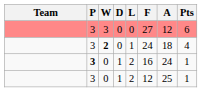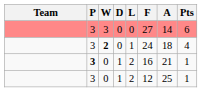row 2 | A: 12 -> 14
row 4 | A: 24 -> 21
